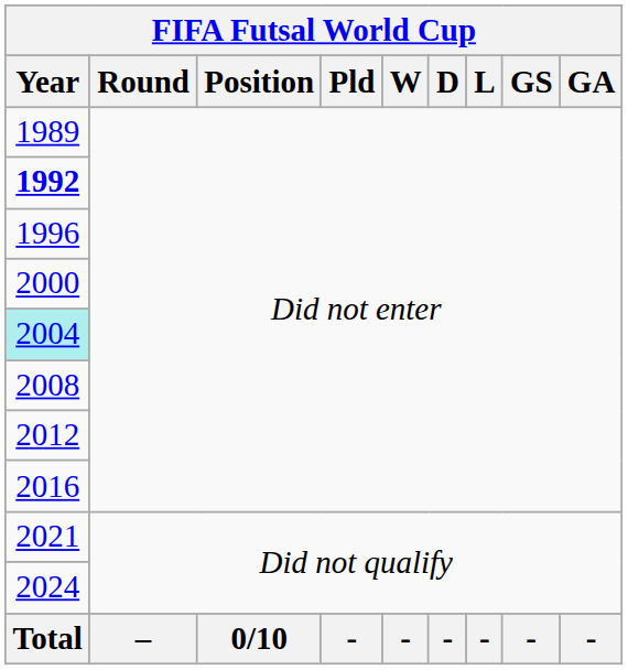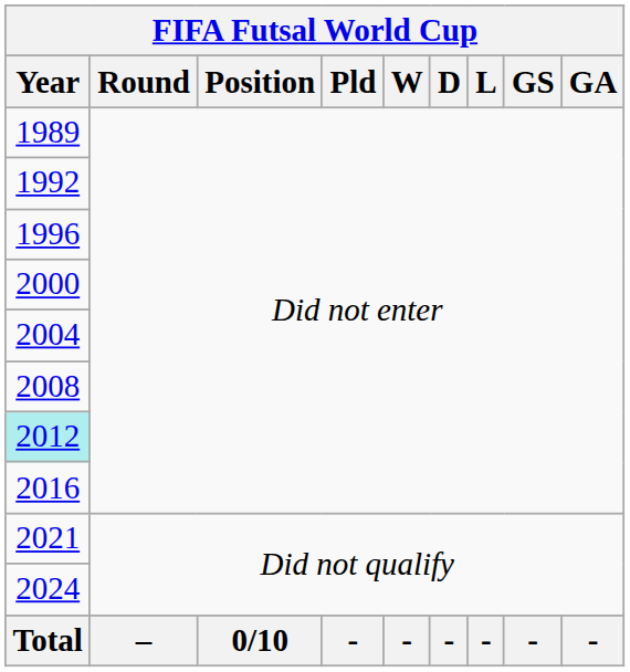1992 | Year: bold -> normal
2004 | Year: paleturquoise background -> no background
2012 | Year: no background -> paleturquoise background
